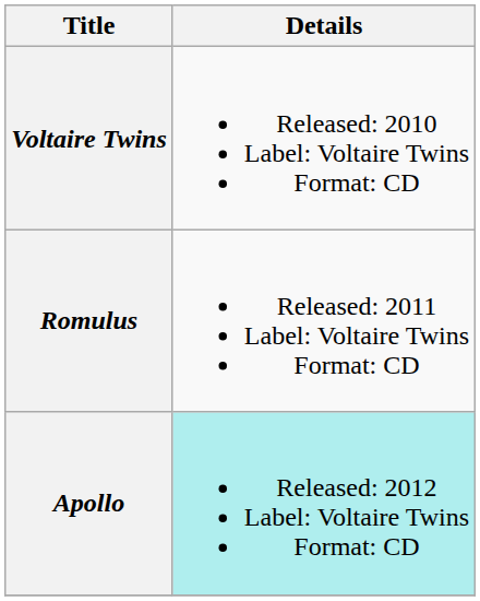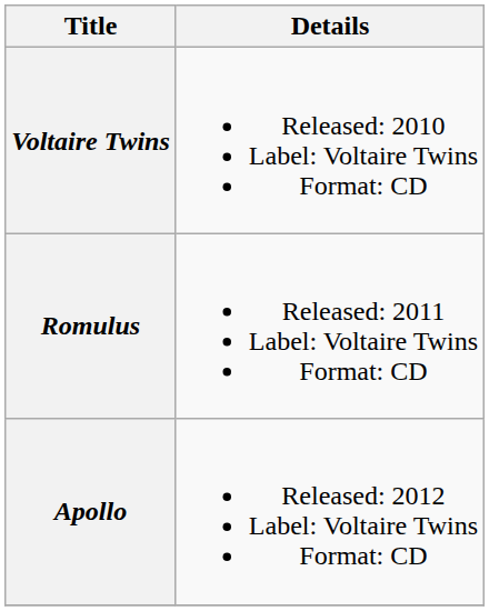Apollo | Details: paleturquoise background -> no background
